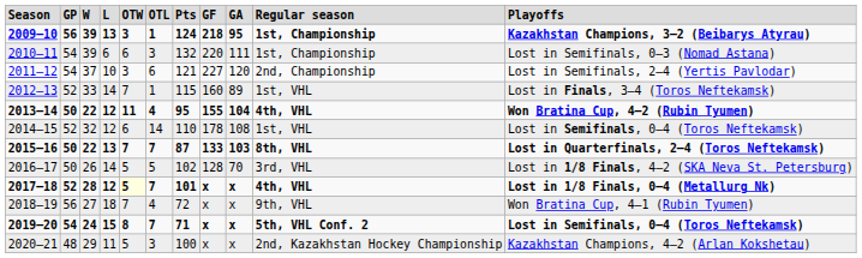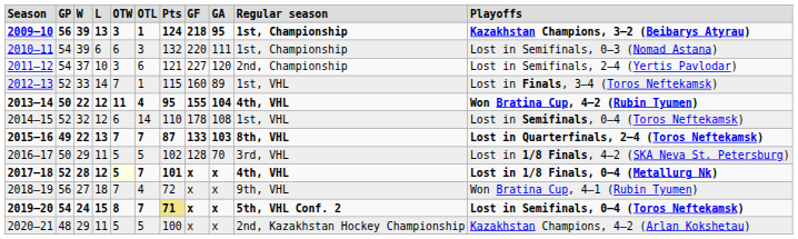2015–16 | column 2: 50 -> 49
2016–17 | column 3: 26 -> 29
2016–17 | column 4: 14 -> 11
2019–20 | column 7: no background -> khaki background
2020–21 | column 6: 3 -> 5
